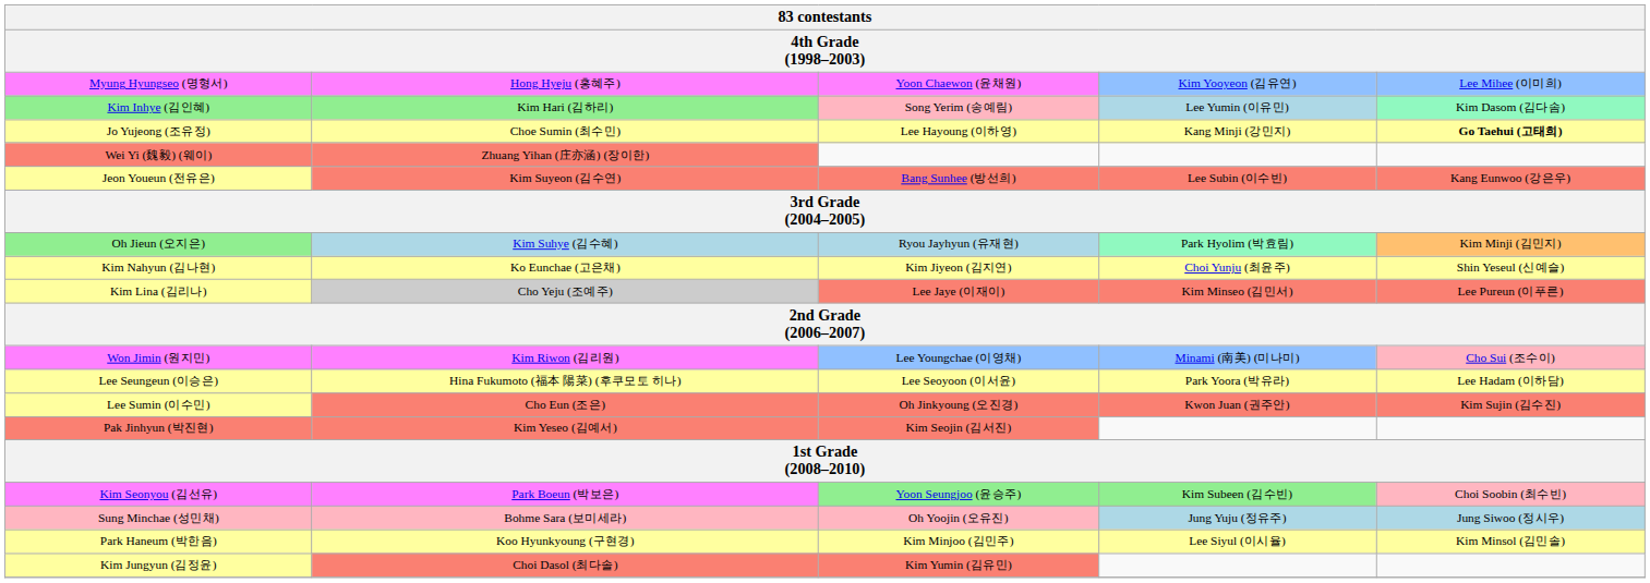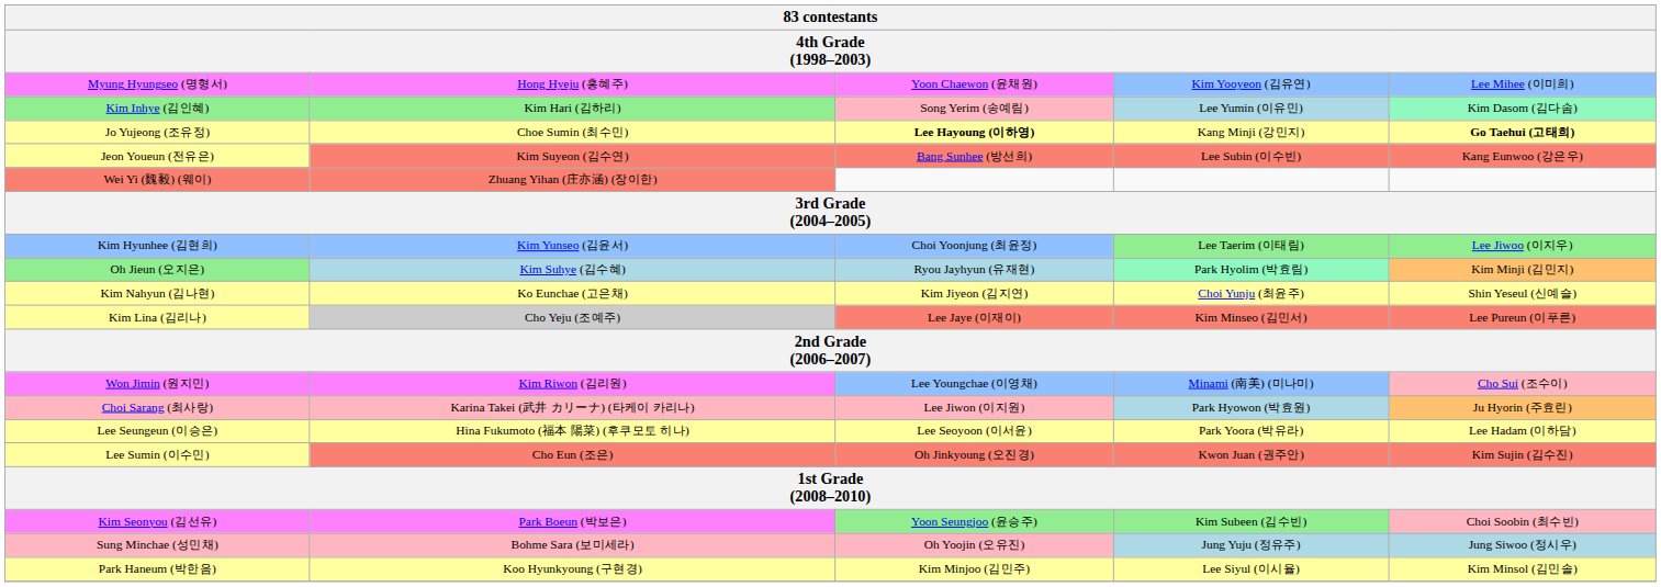Jo Yujeong (조유정) | column 3: normal -> bold
rows swapped: Jeon Youeun (전유은) <-> Wei Yi (魏毅) (웨이)
+ row: Kim Hyunhee (김현희) | Kim Yunseo (김윤서) | Choi Yoonjung (최윤정) | Lee Taerim (이태림) | Lee Jiwoo (이지우)
+ row: Choi Sarang (최사랑) | Karina Takei (武井 カリーナ) (타케이 카리나) | Lee Jiwon (이지원) | Park Hyowon (박효원) | Ju Hyorin (주효린)
- row: Pak Jinhyun (박진현) | Kim Yeseo (김예서) | Kim Seojin (김서진)
- row: Kim Jungyun (김정윤) | Choi Dasol (최다솔) | Kim Yumin (김유민)
